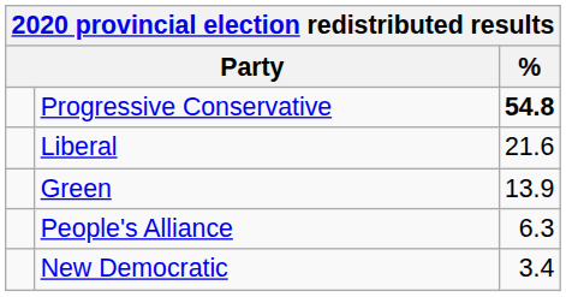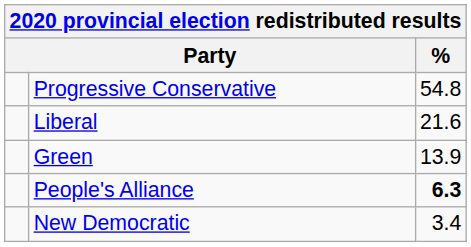Progressive Conservative | %: bold -> normal
People's Alliance | %: normal -> bold
